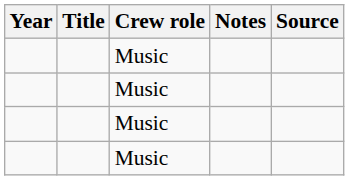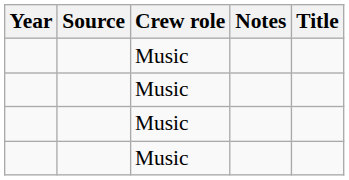columns swapped: Title <-> Source
